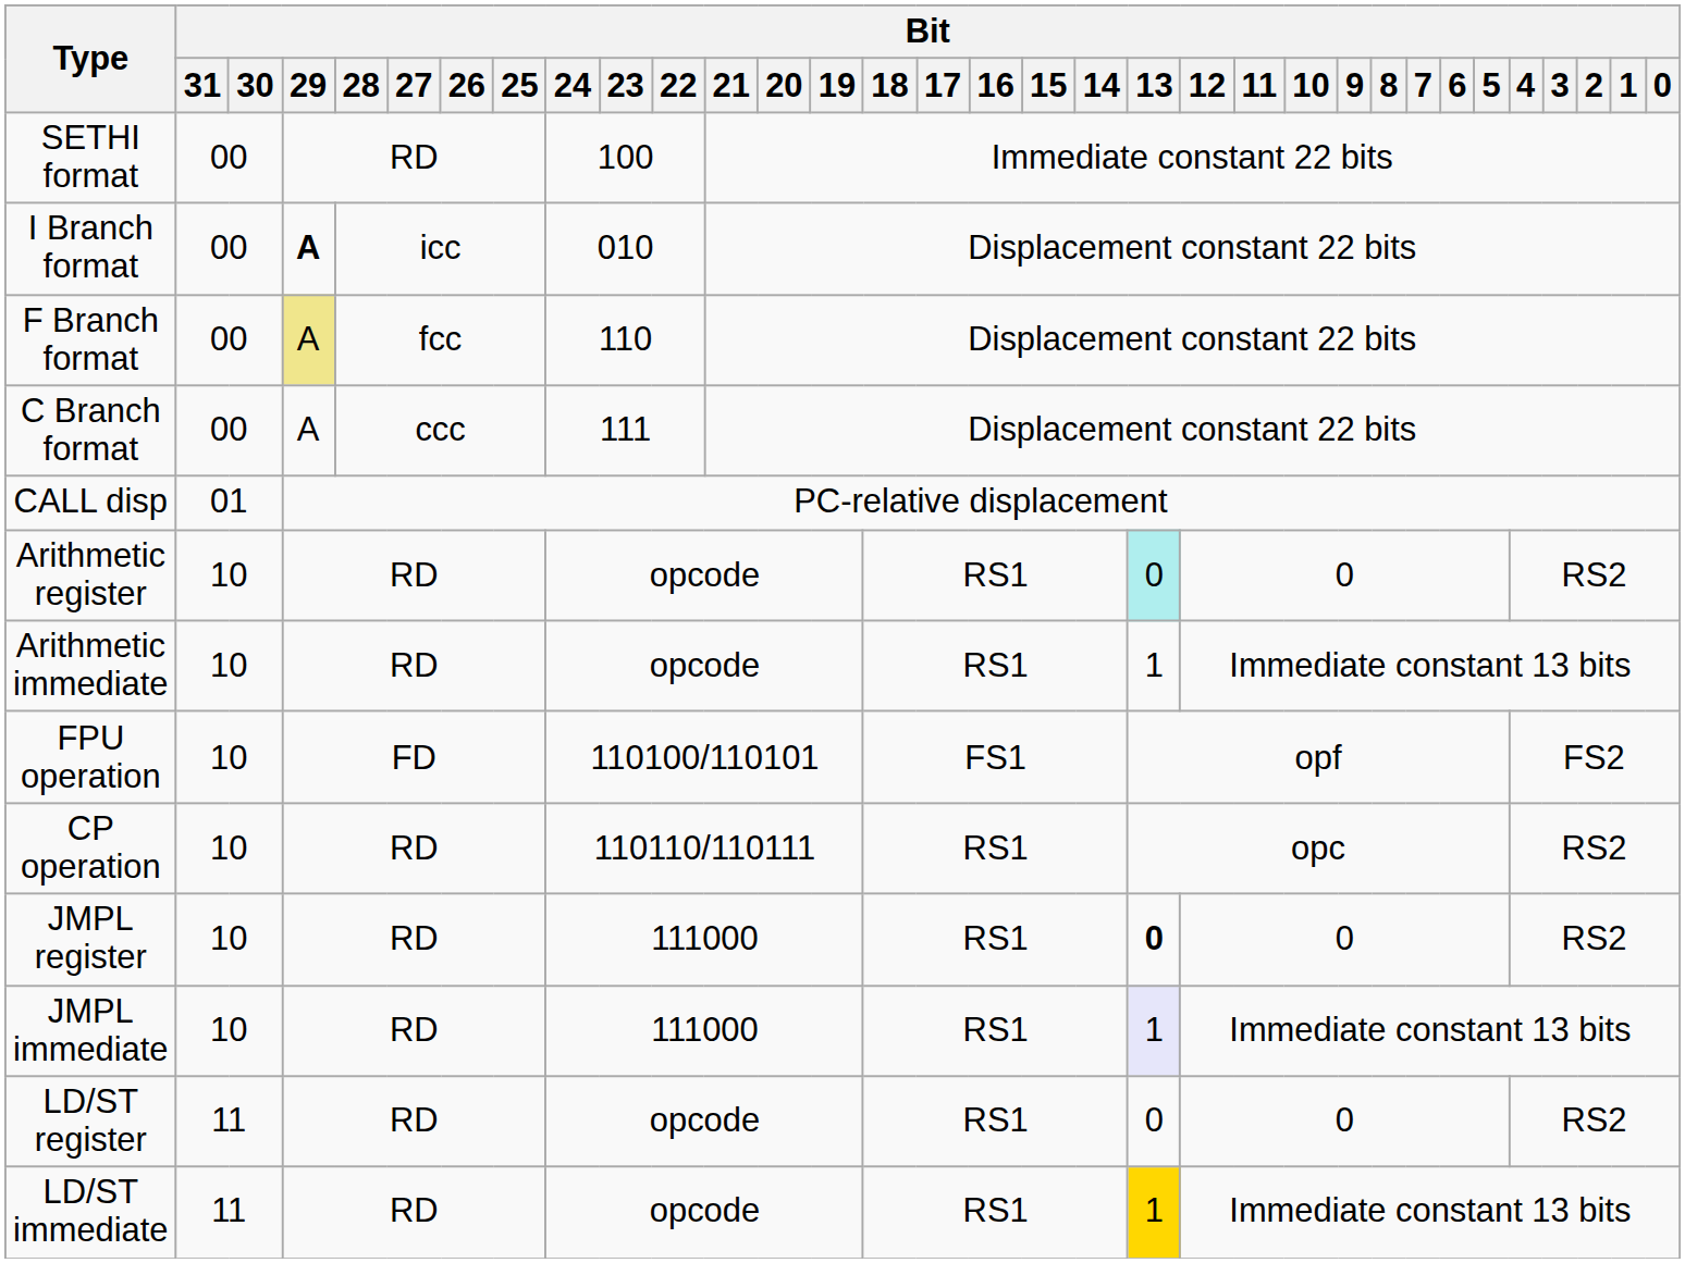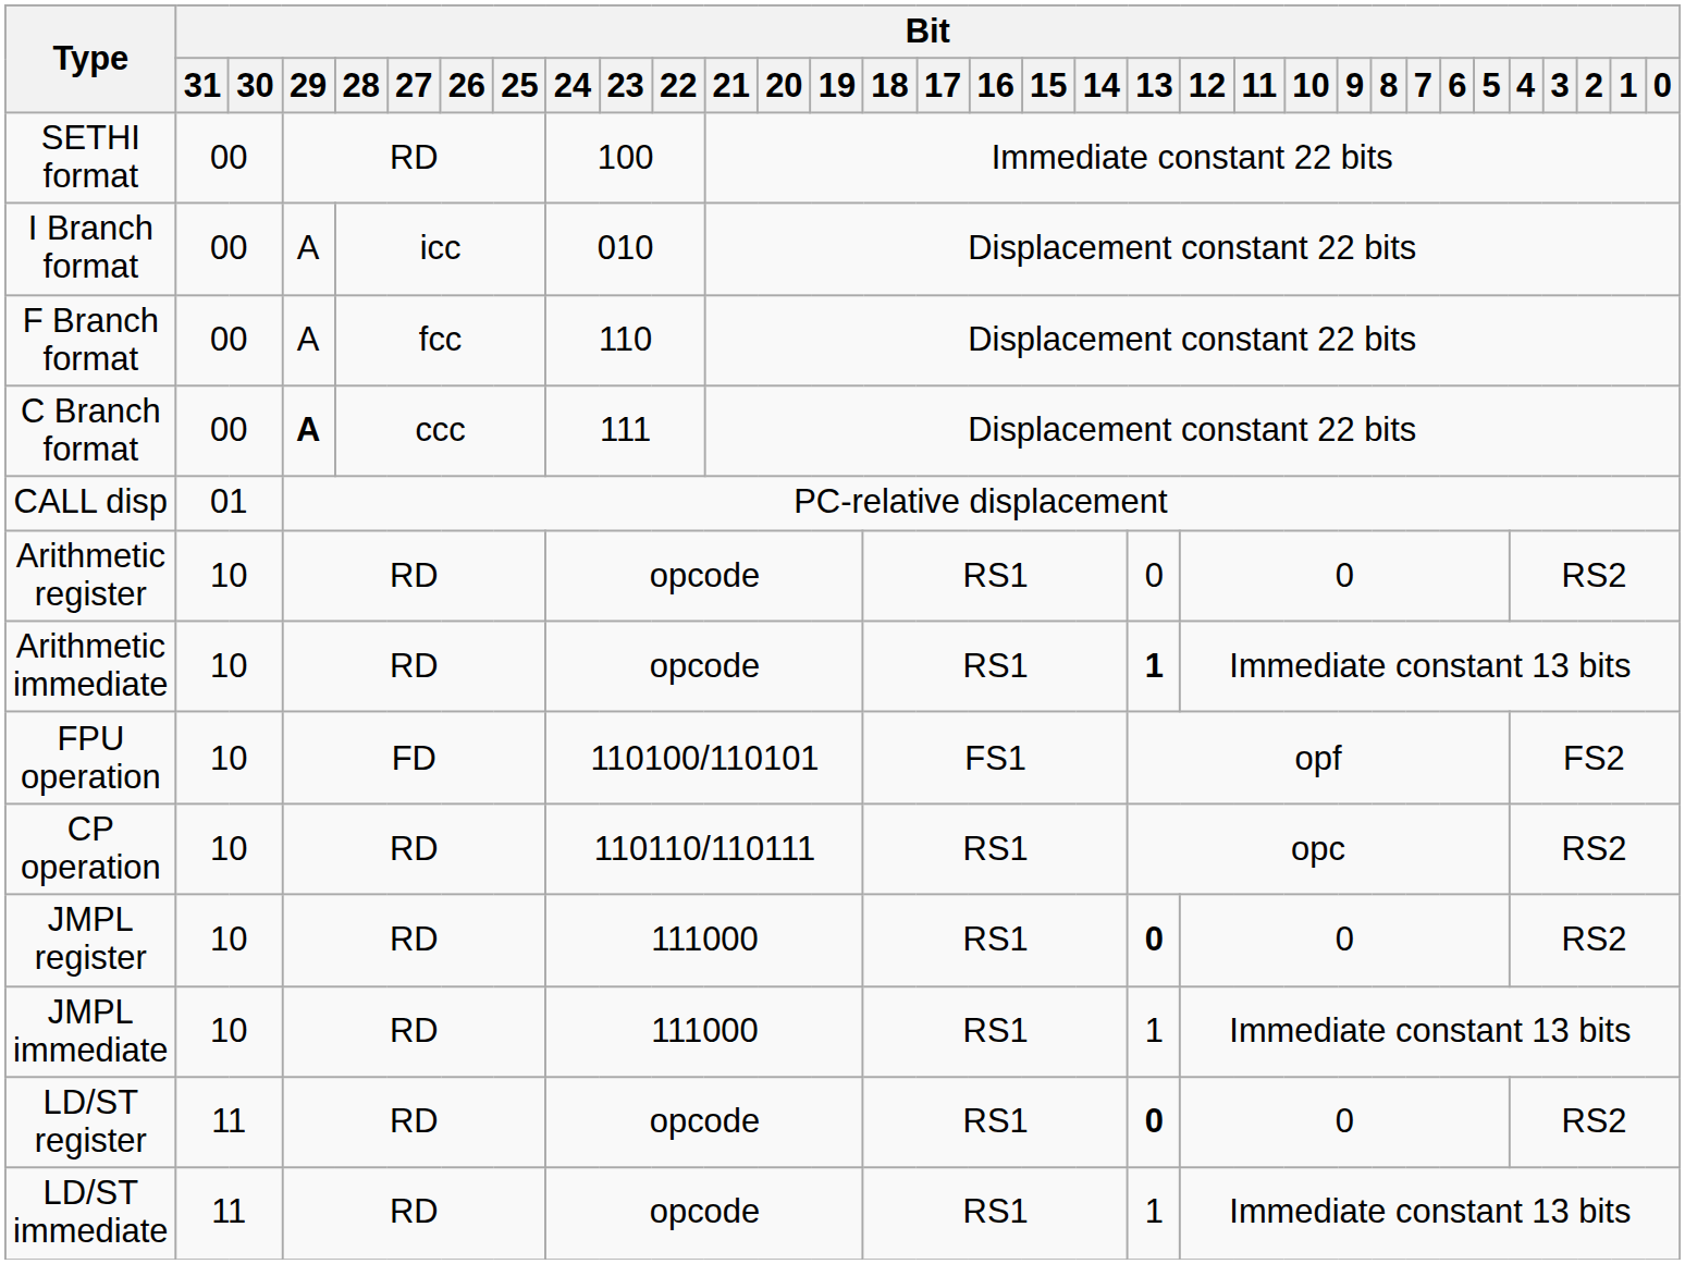I Branch format | Bit / 29: bold -> normal
F Branch format | Bit / 29: khaki background -> no background
C Branch format | Bit / 29: normal -> bold
Arithmetic register | Bit / 13: paleturquoise background -> no background
Arithmetic immediate | Bit / 13: normal -> bold
JMPL immediate | Bit / 13: lavender background -> no background
LD/ST register | Bit / 13: normal -> bold
LD/ST immediate | Bit / 13: gold background -> no background
